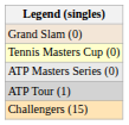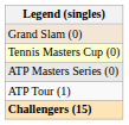row 5 | column 1: lightgrey background -> no background
row 6 | column 1: normal -> bold
